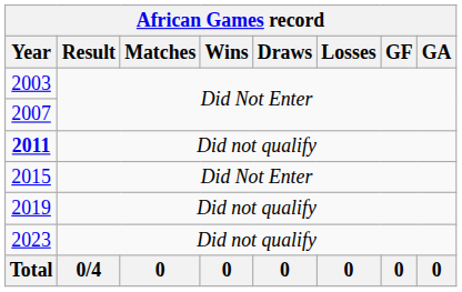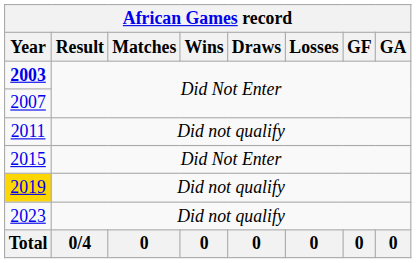2003 | Year: normal -> bold
2011 | Year: bold -> normal
2019 | Year: no background -> gold background
